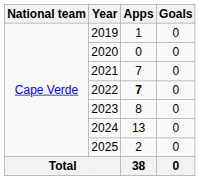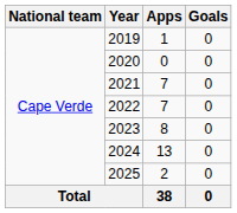2022 | Apps: bold -> normal
